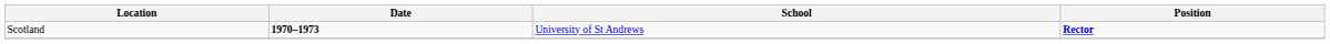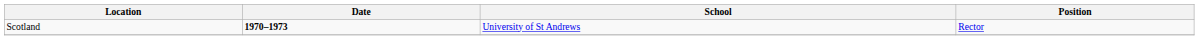Scotland | Position: bold -> normal
